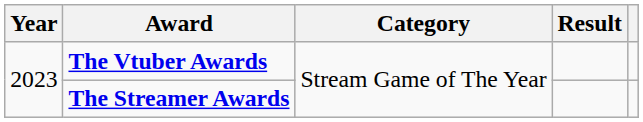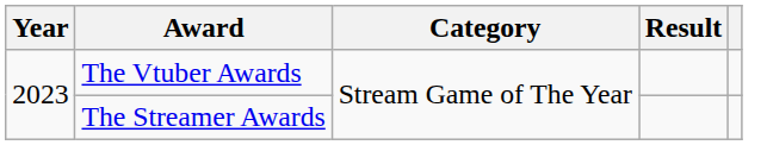The Vtuber Awards | Award: bold -> normal
The Streamer Awards | Award: bold -> normal
